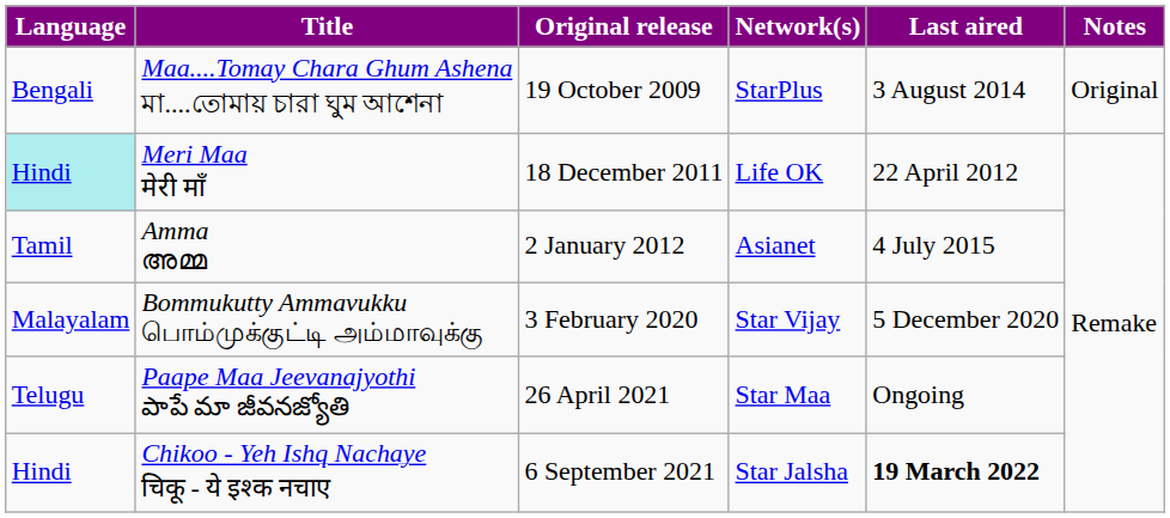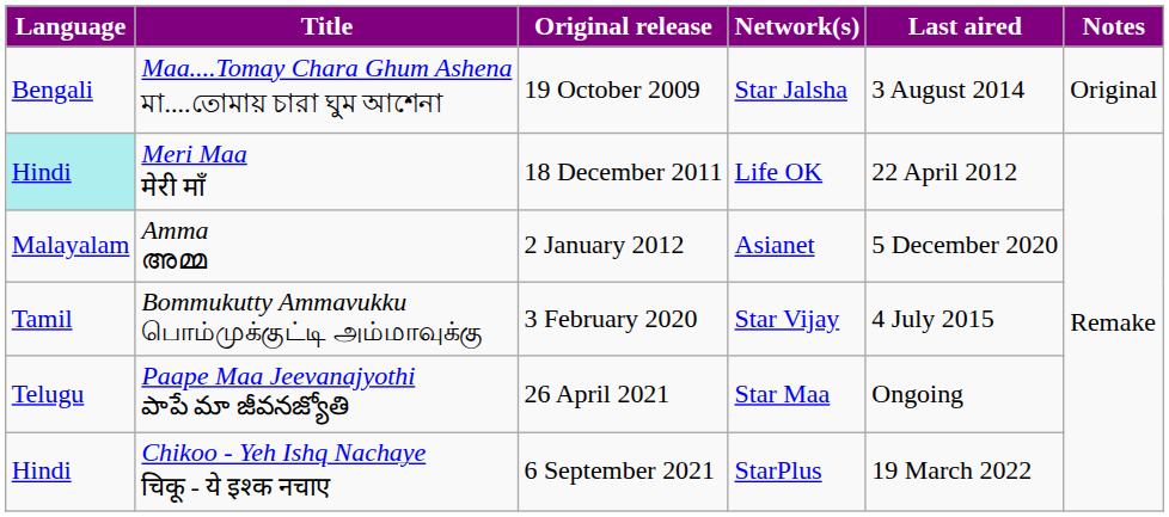Maa....Tomay Chara Ghum Ashena মা....তোমায় চারা ঘুম আশেনা | Network(s): StarPlus -> Star Jalsha
Amma അമ്മ | Language: Tamil -> Malayalam
Amma അമ്മ | Last aired: 4 July 2015 -> 5 December 2020
Bommukutty Ammavukku பொம்முக்குட்டி அம்மாவுக்கு | Language: Malayalam -> Tamil
Bommukutty Ammavukku பொம்முக்குட்டி அம்மாவுக்கு | Last aired: 5 December 2020 -> 4 July 2015
Chikoo - Yeh Ishq Nachaye चिकू - ये इश्क नचाए | Network(s): Star Jalsha -> StarPlus
Chikoo - Yeh Ishq Nachaye चिकू - ये इश्क नचाए | Last aired: bold -> normal
